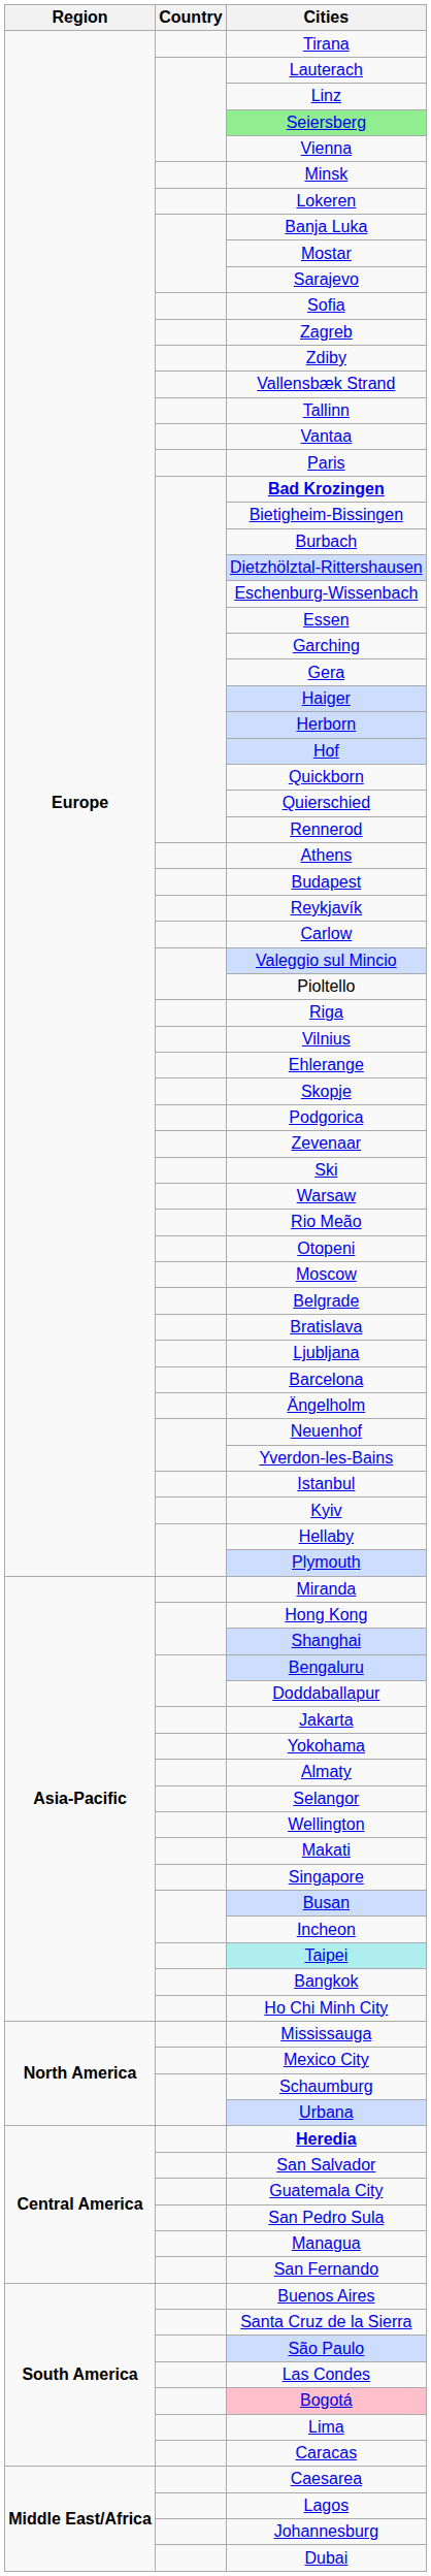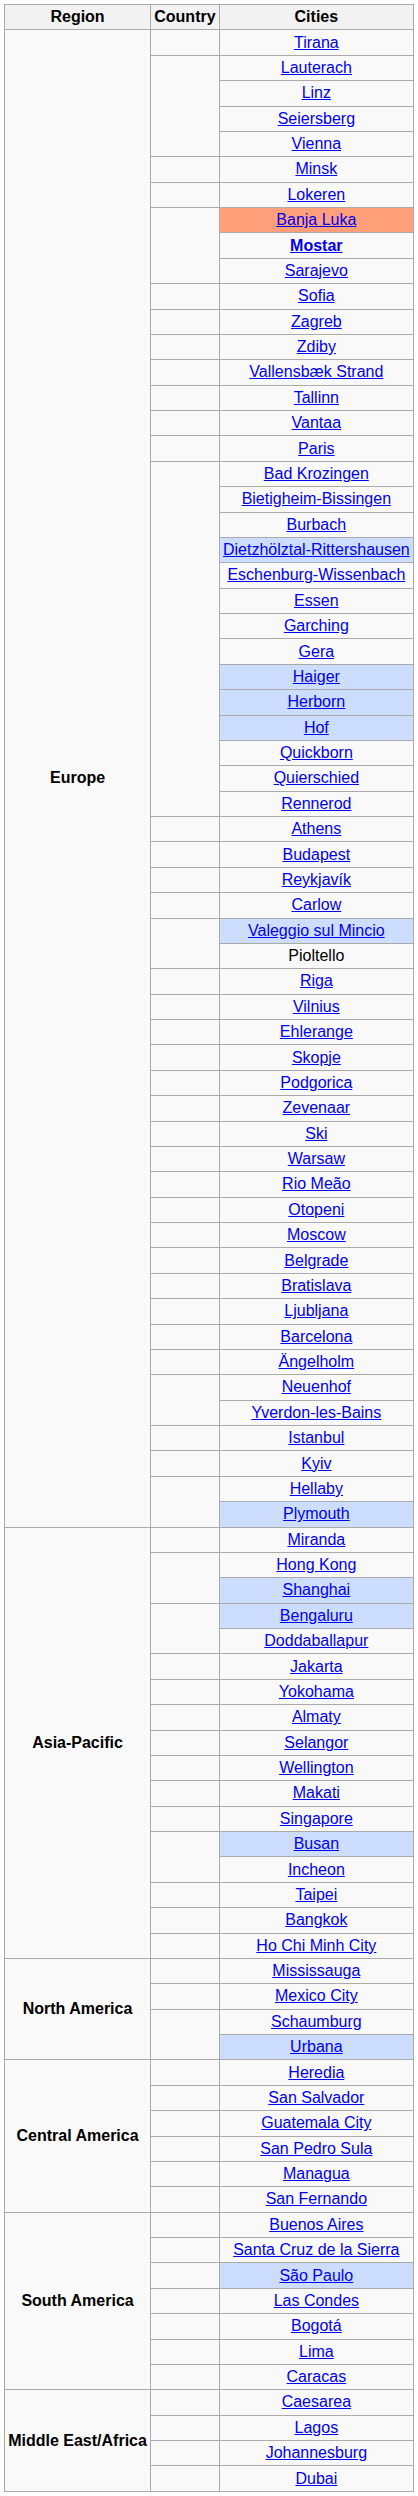Seiersberg | Cities: lightgreen background -> no background
Banja Luka | Cities: no background -> lightsalmon background
Mostar | Cities: normal -> bold
Bad Krozingen | Cities: bold -> normal
Taipei | Cities: paleturquoise background -> no background
Heredia | Cities: bold -> normal
Bogotá | Cities: pink background -> no background
